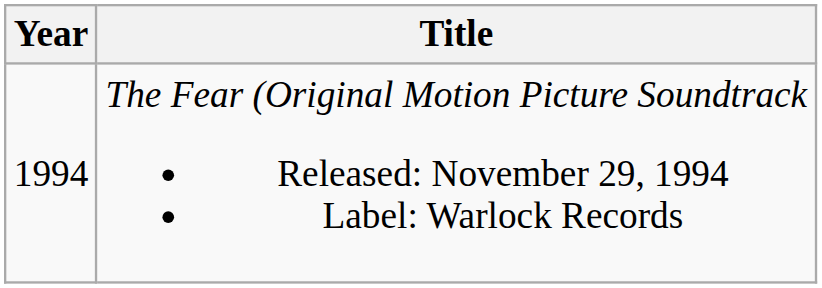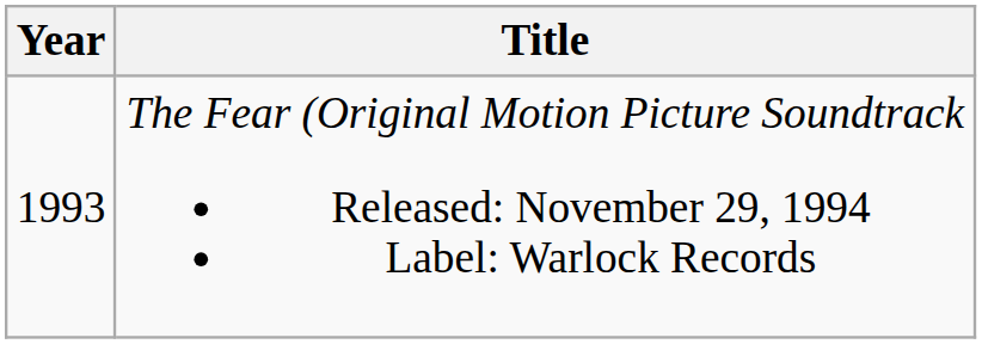row 2 | Year: 1994 -> 1993
